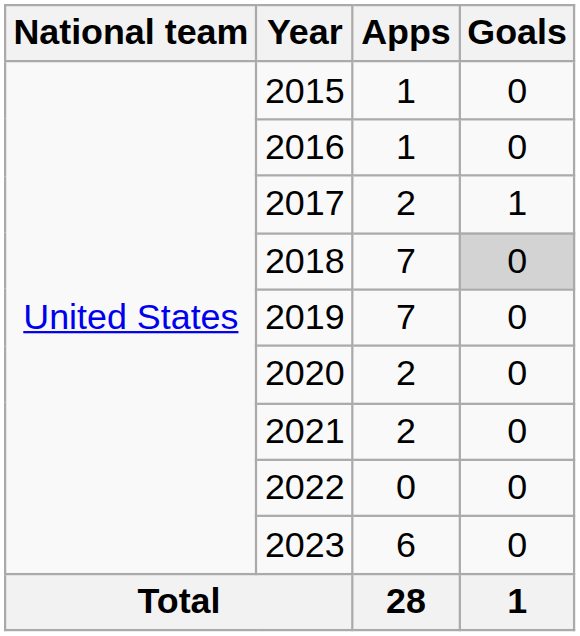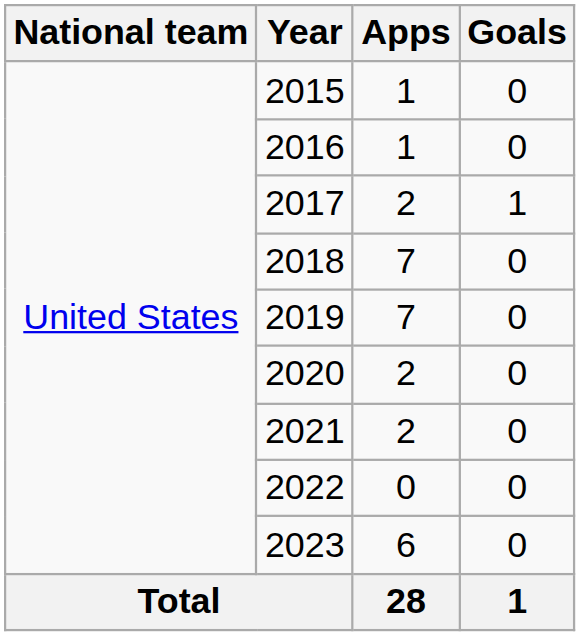2018 | Goals: lightgrey background -> no background
